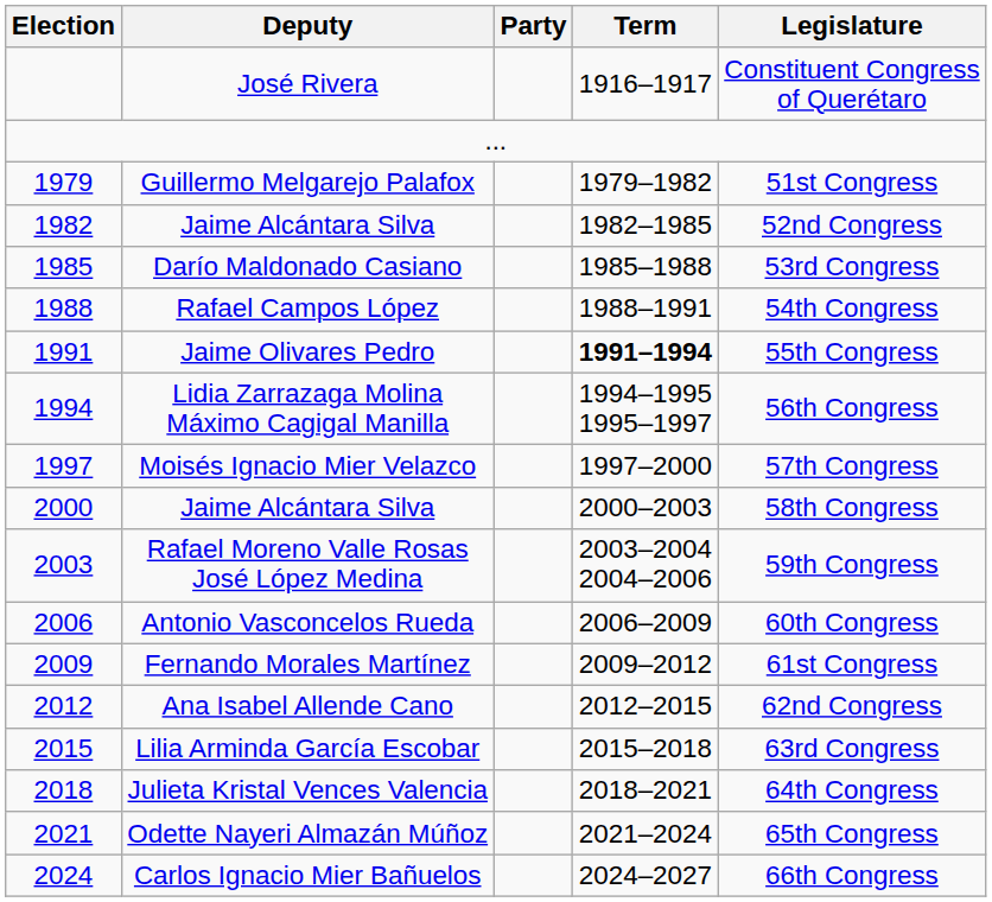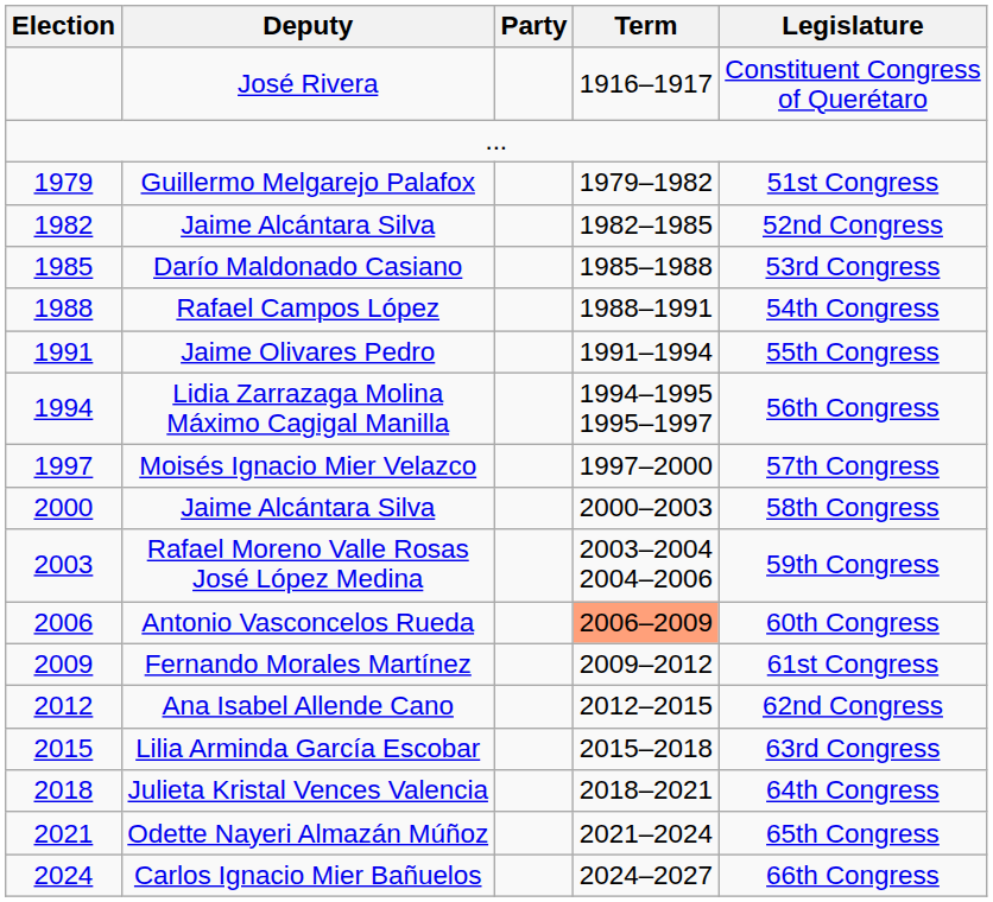Jaime Olivares Pedro | Term: bold -> normal
Antonio Vasconcelos Rueda | Term: no background -> lightsalmon background
